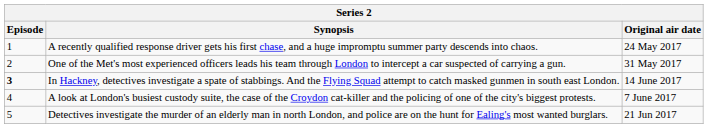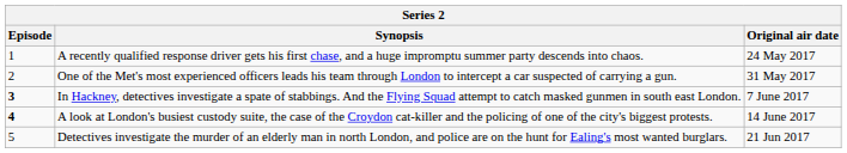row 5 | Original air date: 14 June 2017 -> 7 June 2017
row 6 | Episode: normal -> bold
row 6 | Original air date: 7 June 2017 -> 14 June 2017
